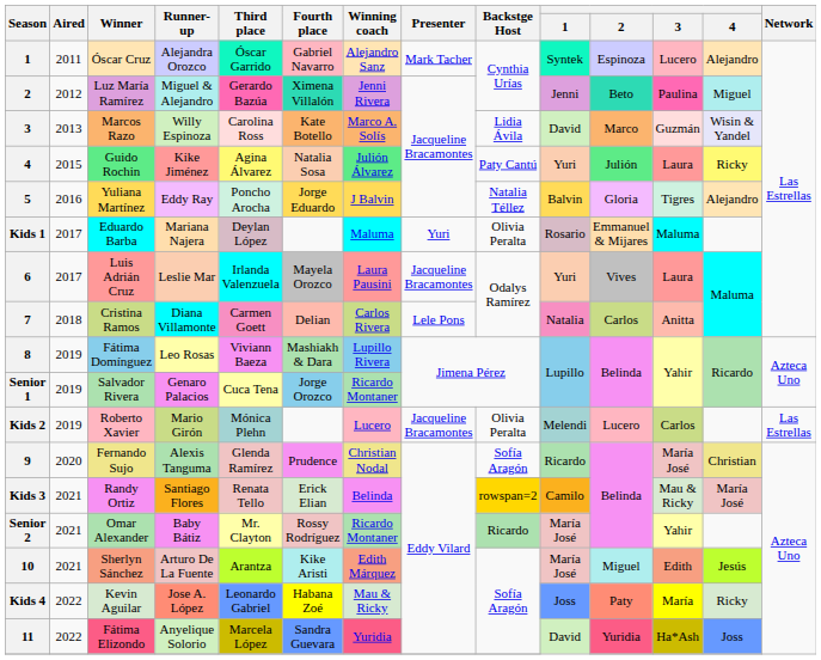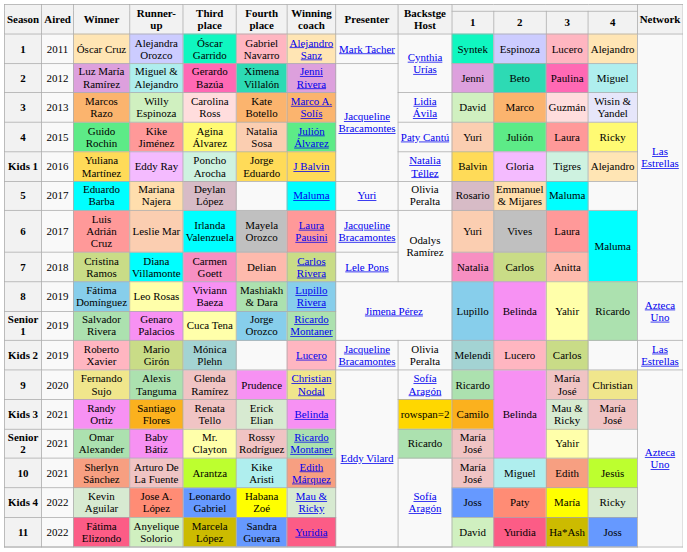Yuliana Martínez | Season: 5 -> Kids 1
Eduardo Barba | Season: Kids 1 -> 5
